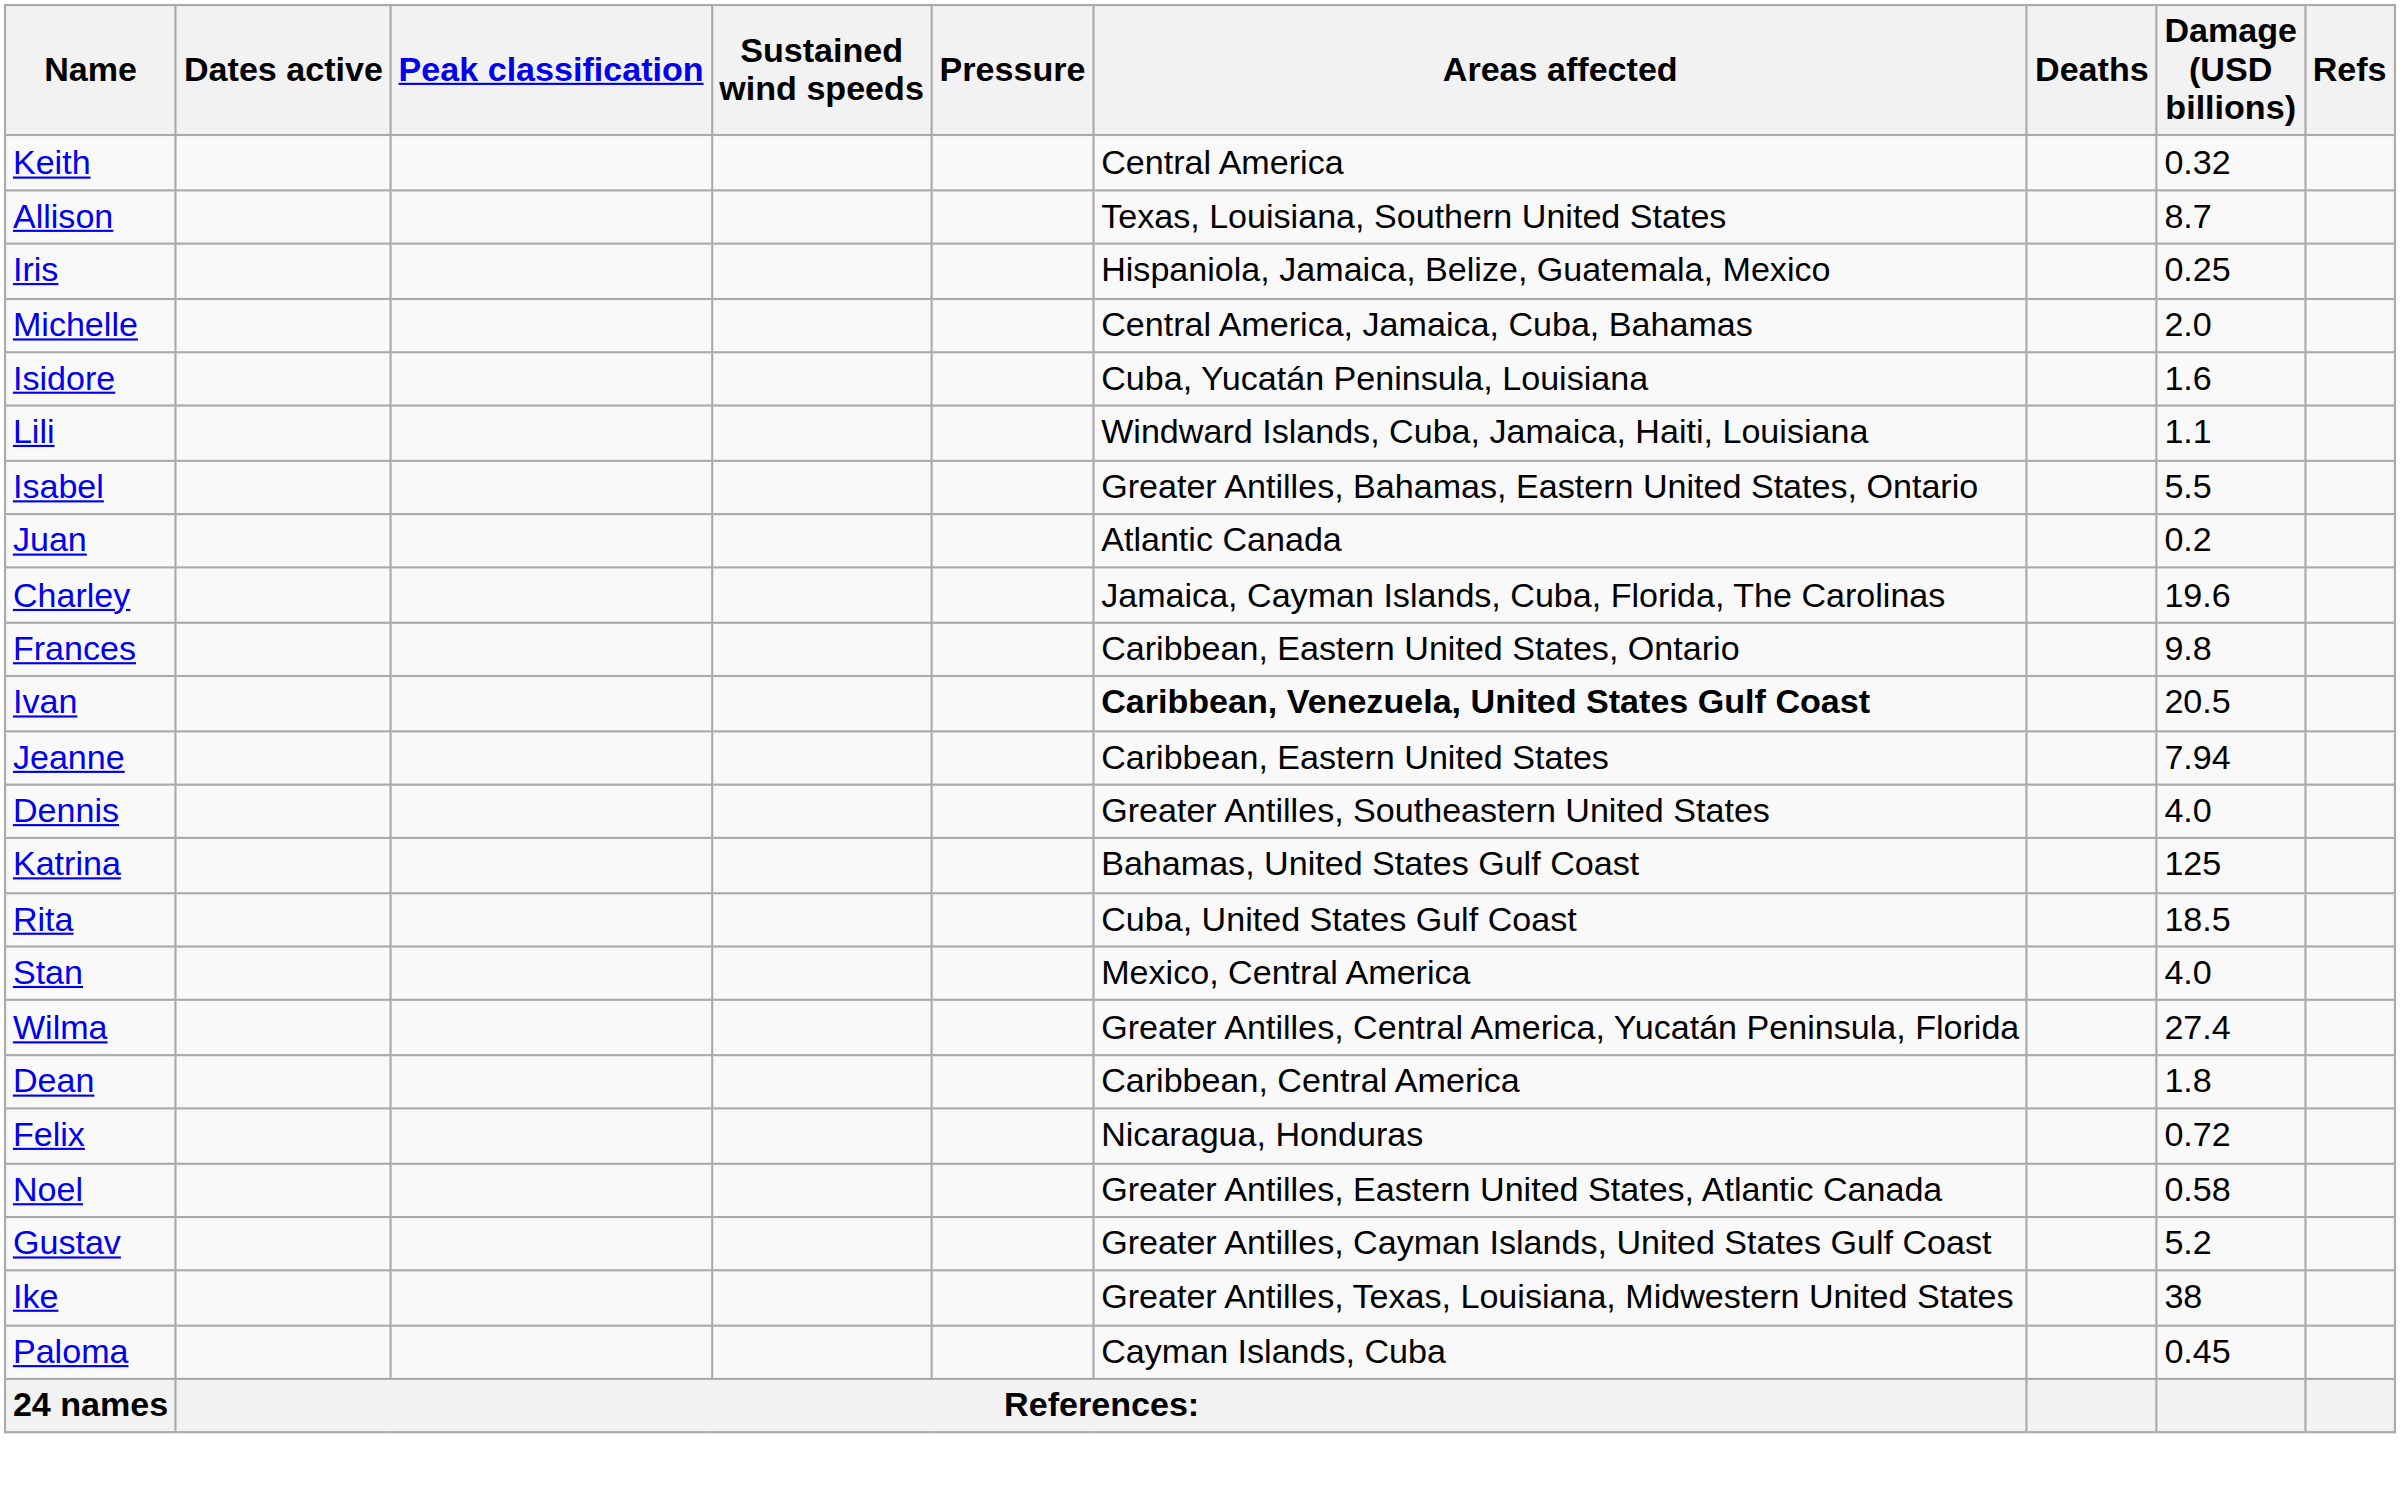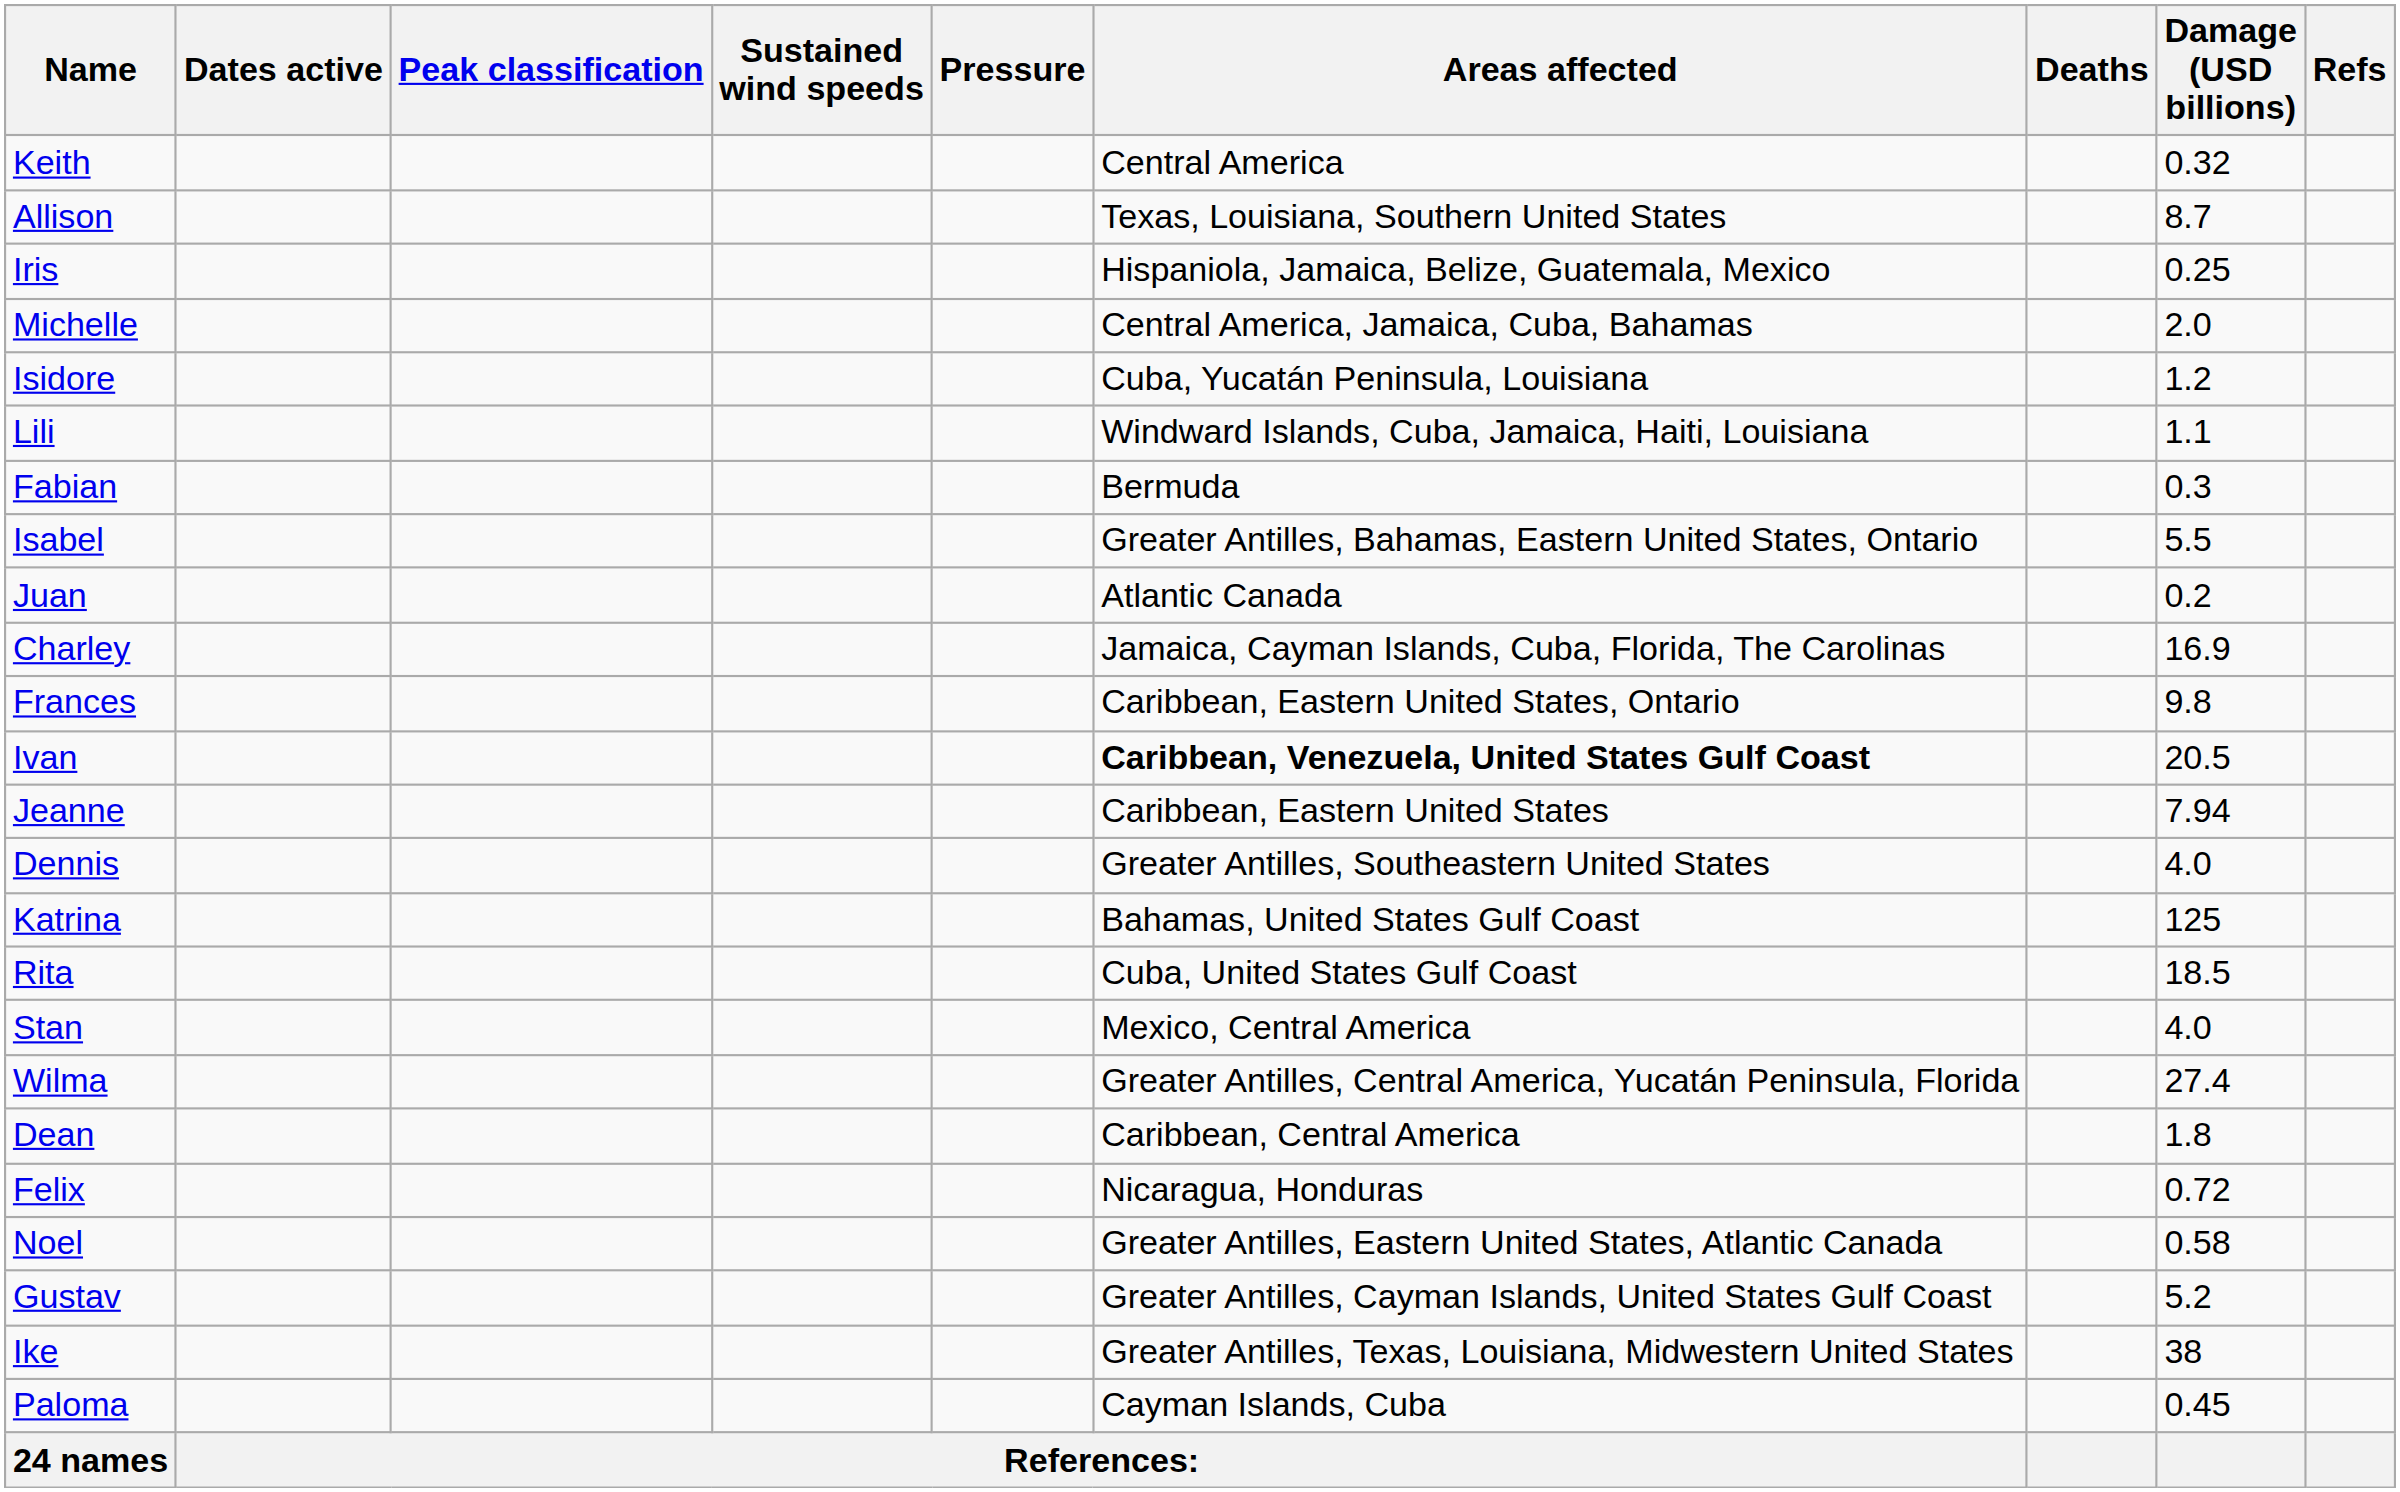Isidore | Damage (USD billions): 1.6 -> 1.2
+ row: Fabian | Bermuda | 0.3
Charley | Damage (USD billions): 19.6 -> 16.9
